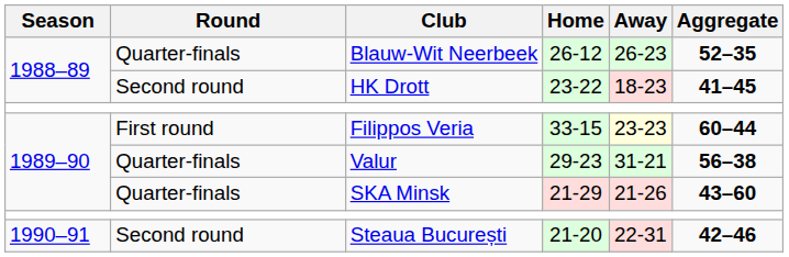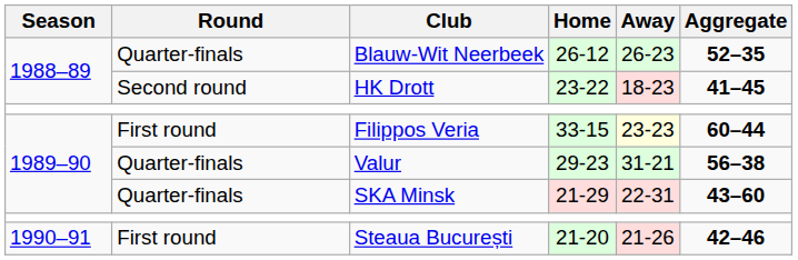SKA Minsk | Away: 21-26 -> 22-31
Steaua București | Round: Second round -> First round
Steaua București | Away: 22-31 -> 21-26
